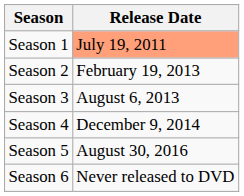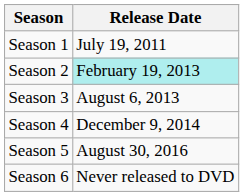Season 1 | Release Date: lightsalmon background -> no background
Season 2 | Release Date: no background -> paleturquoise background
